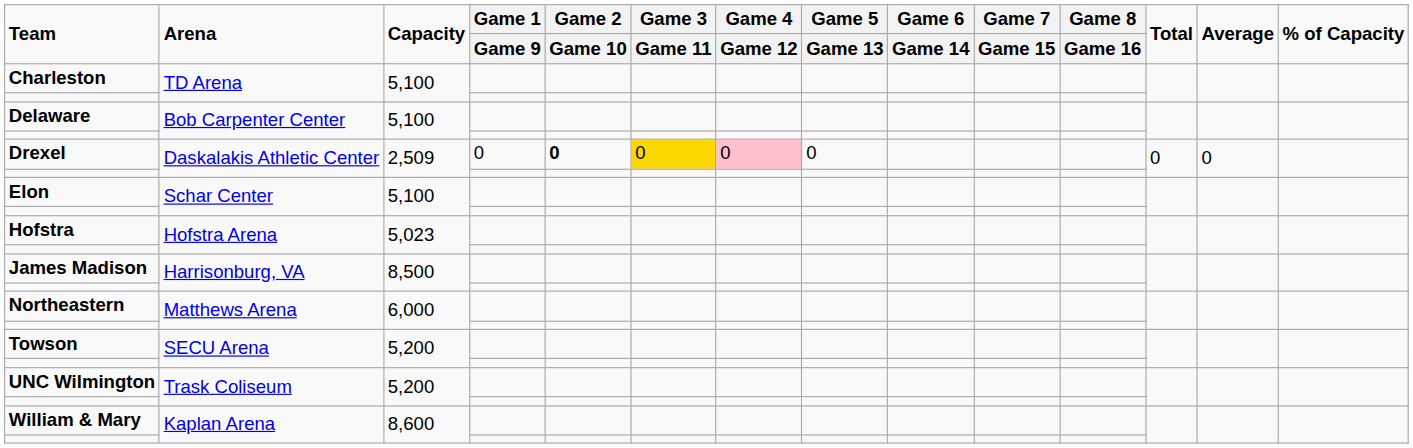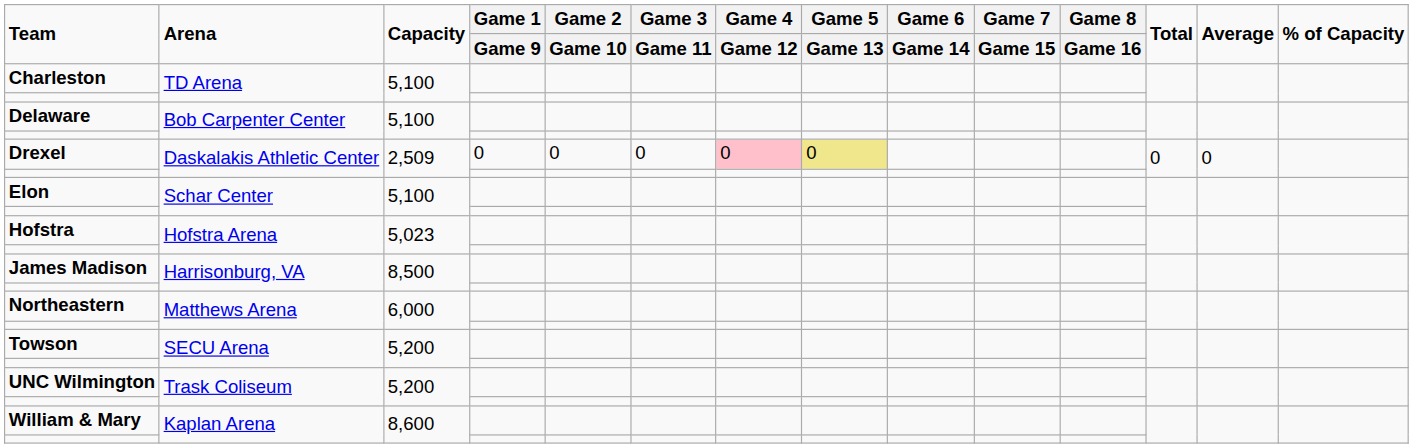Drexel | Game 2 / Game 10: bold -> normal
Drexel | Game 3 / Game 11: gold background -> no background
Drexel | Game 5 / Game 13: no background -> khaki background
